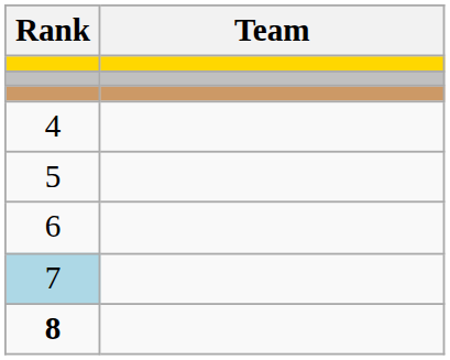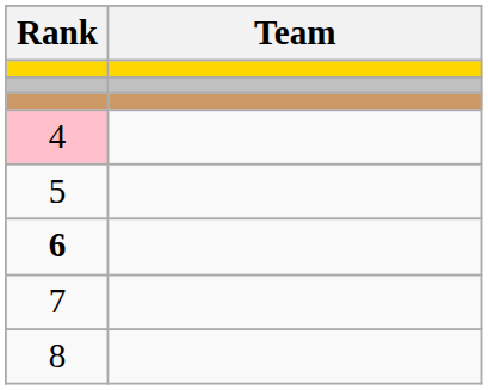row 5 | Rank: no background -> pink background
row 7 | Rank: normal -> bold
row 8 | Rank: lightblue background -> no background
row 9 | Rank: bold -> normal
